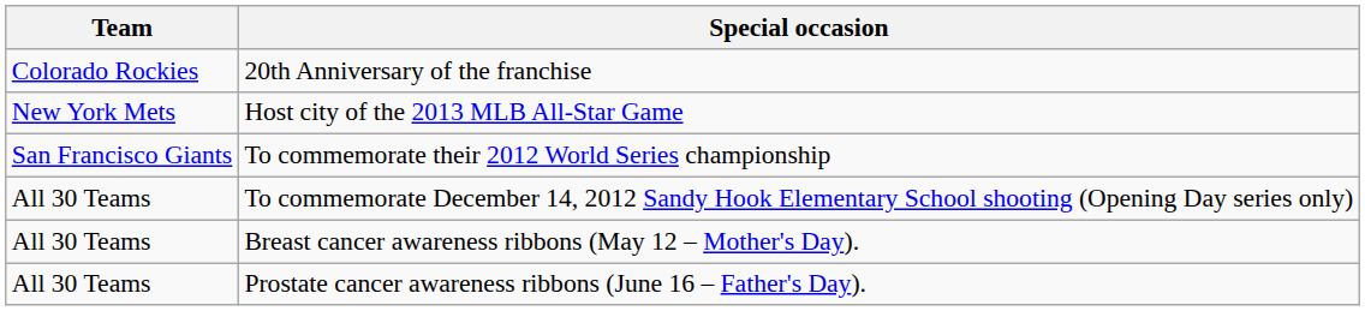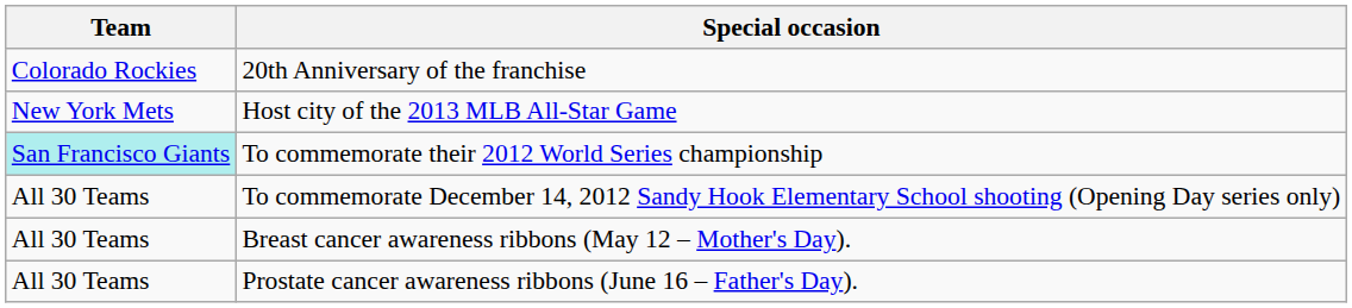To commemorate their 2012 World Series championship | Team: no background -> paleturquoise background
